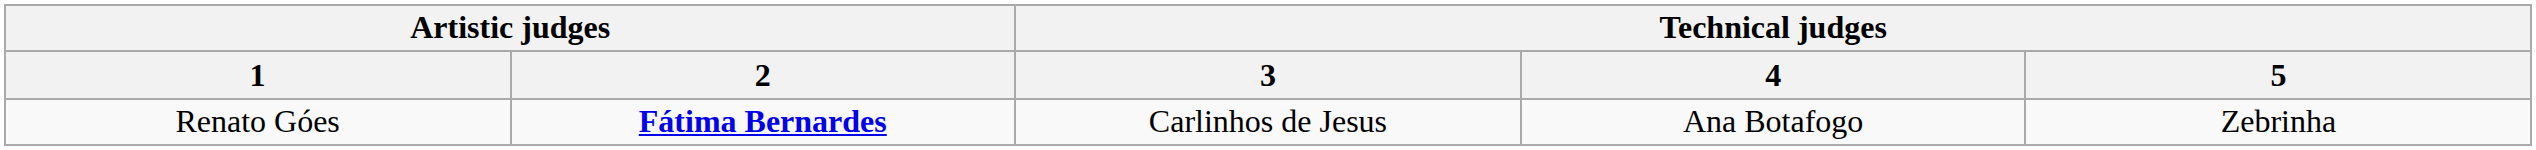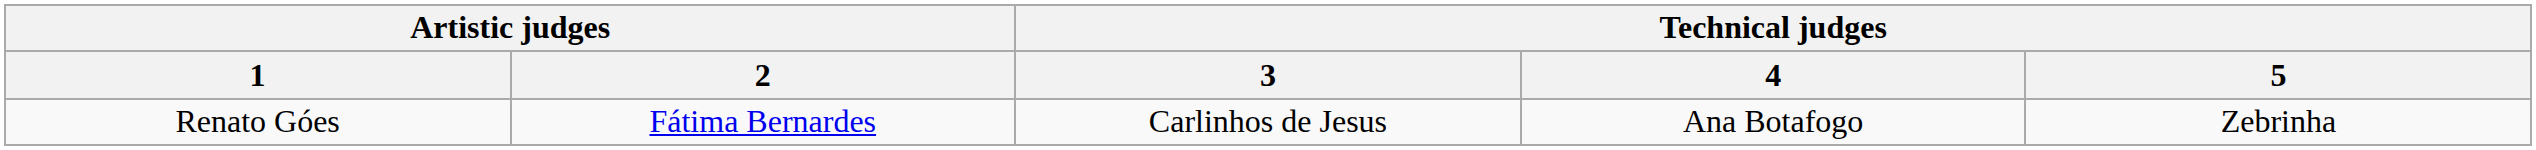Renato Góes | Artistic judges / 2: bold -> normal
